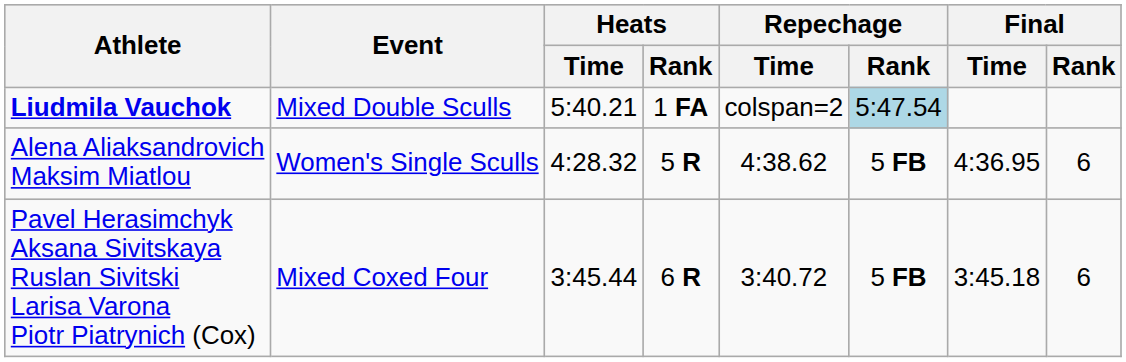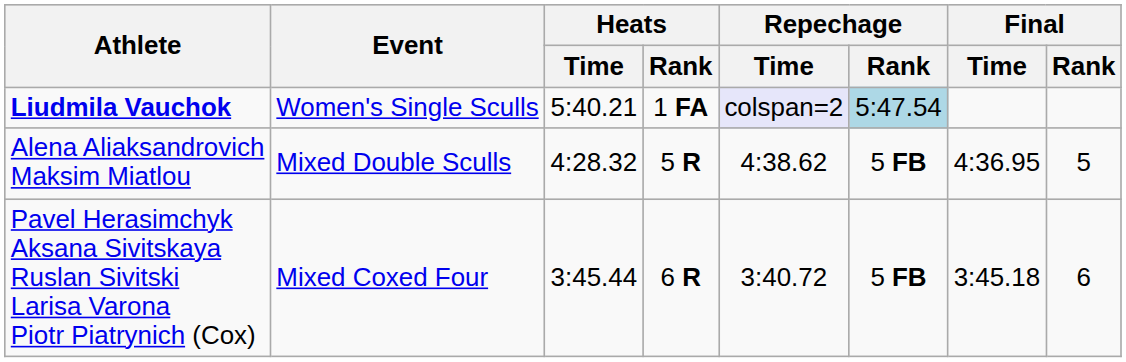Liudmila Vauchok | Event: Mixed Double Sculls -> Women's Single Sculls
Liudmila Vauchok | Repechage / Time: no background -> lavender background
Alena Aliaksandrovich Maksim Miatlou | Event: Women's Single Sculls -> Mixed Double Sculls
Alena Aliaksandrovich Maksim Miatlou | Final / Rank: 6 -> 5
